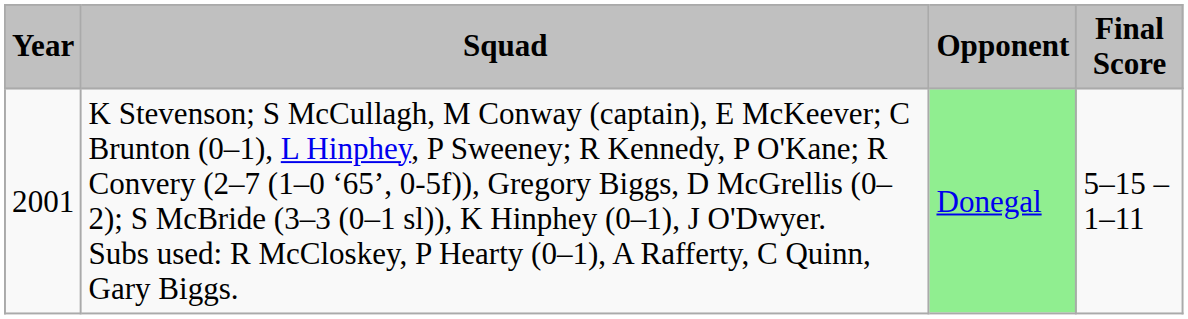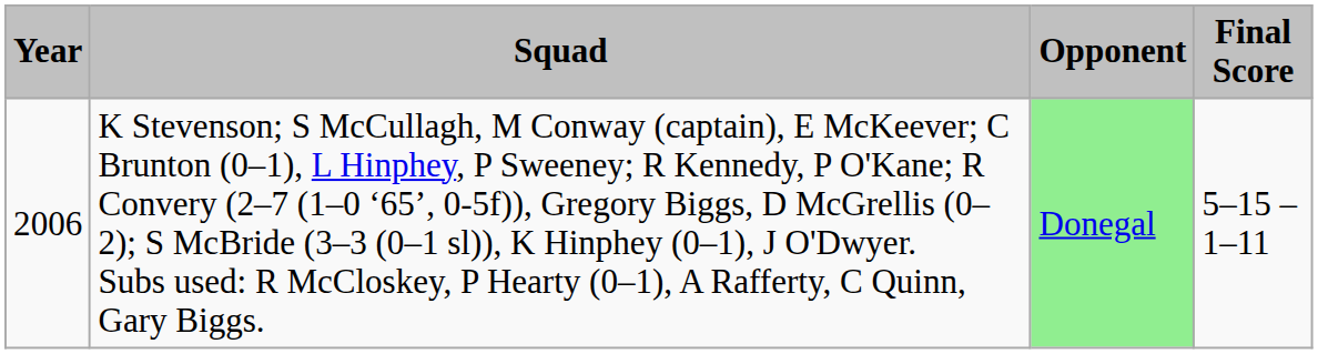row 2 | Year: 2001 -> 2006
